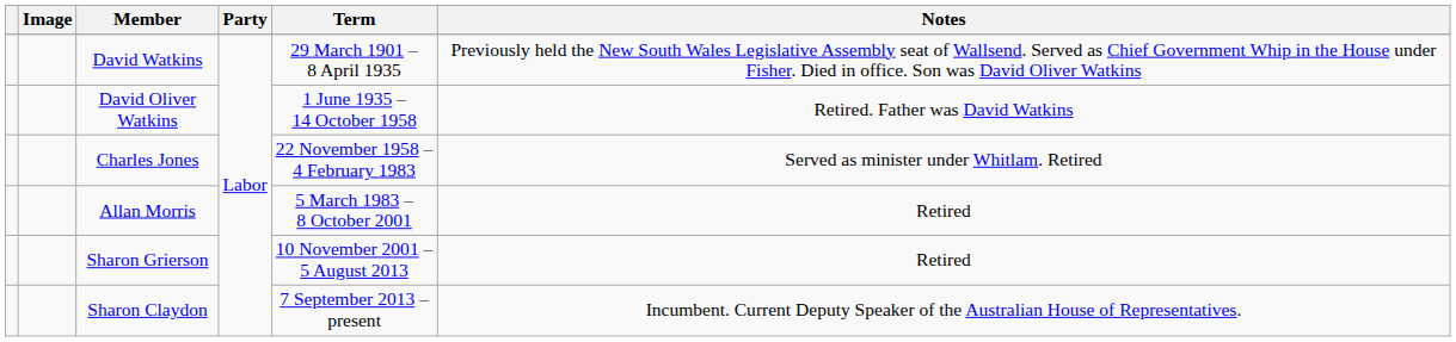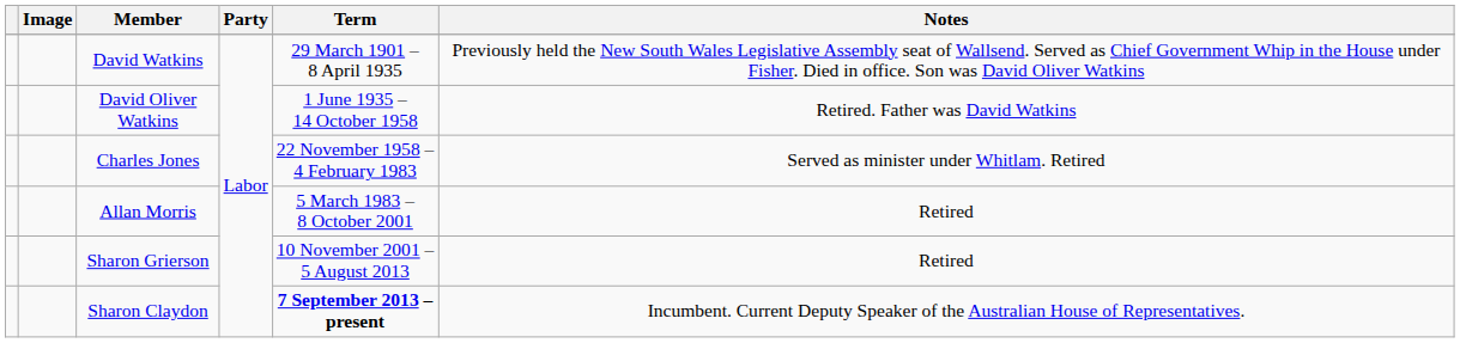Sharon Claydon | Term: normal -> bold
